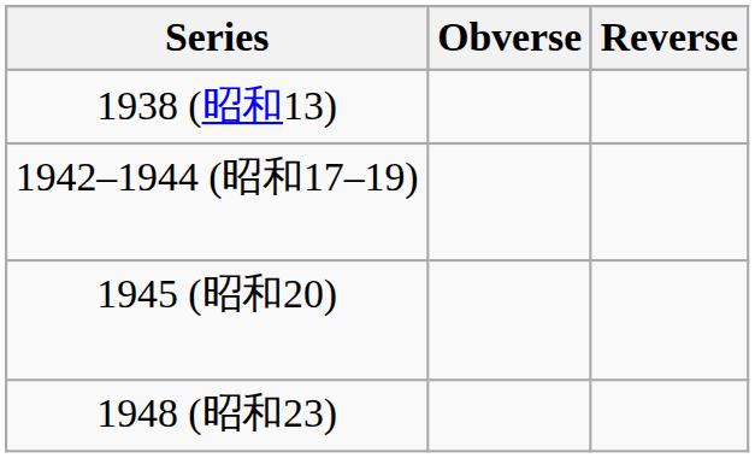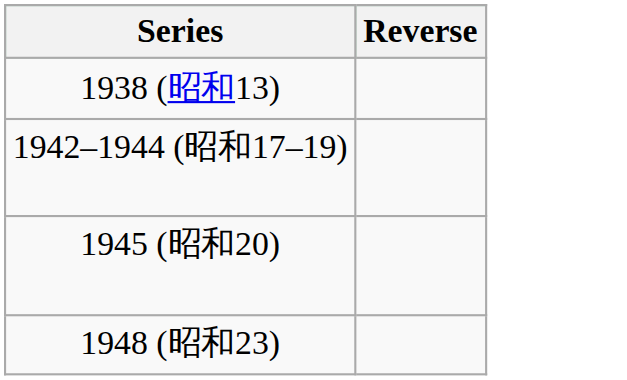- column: Obverse
